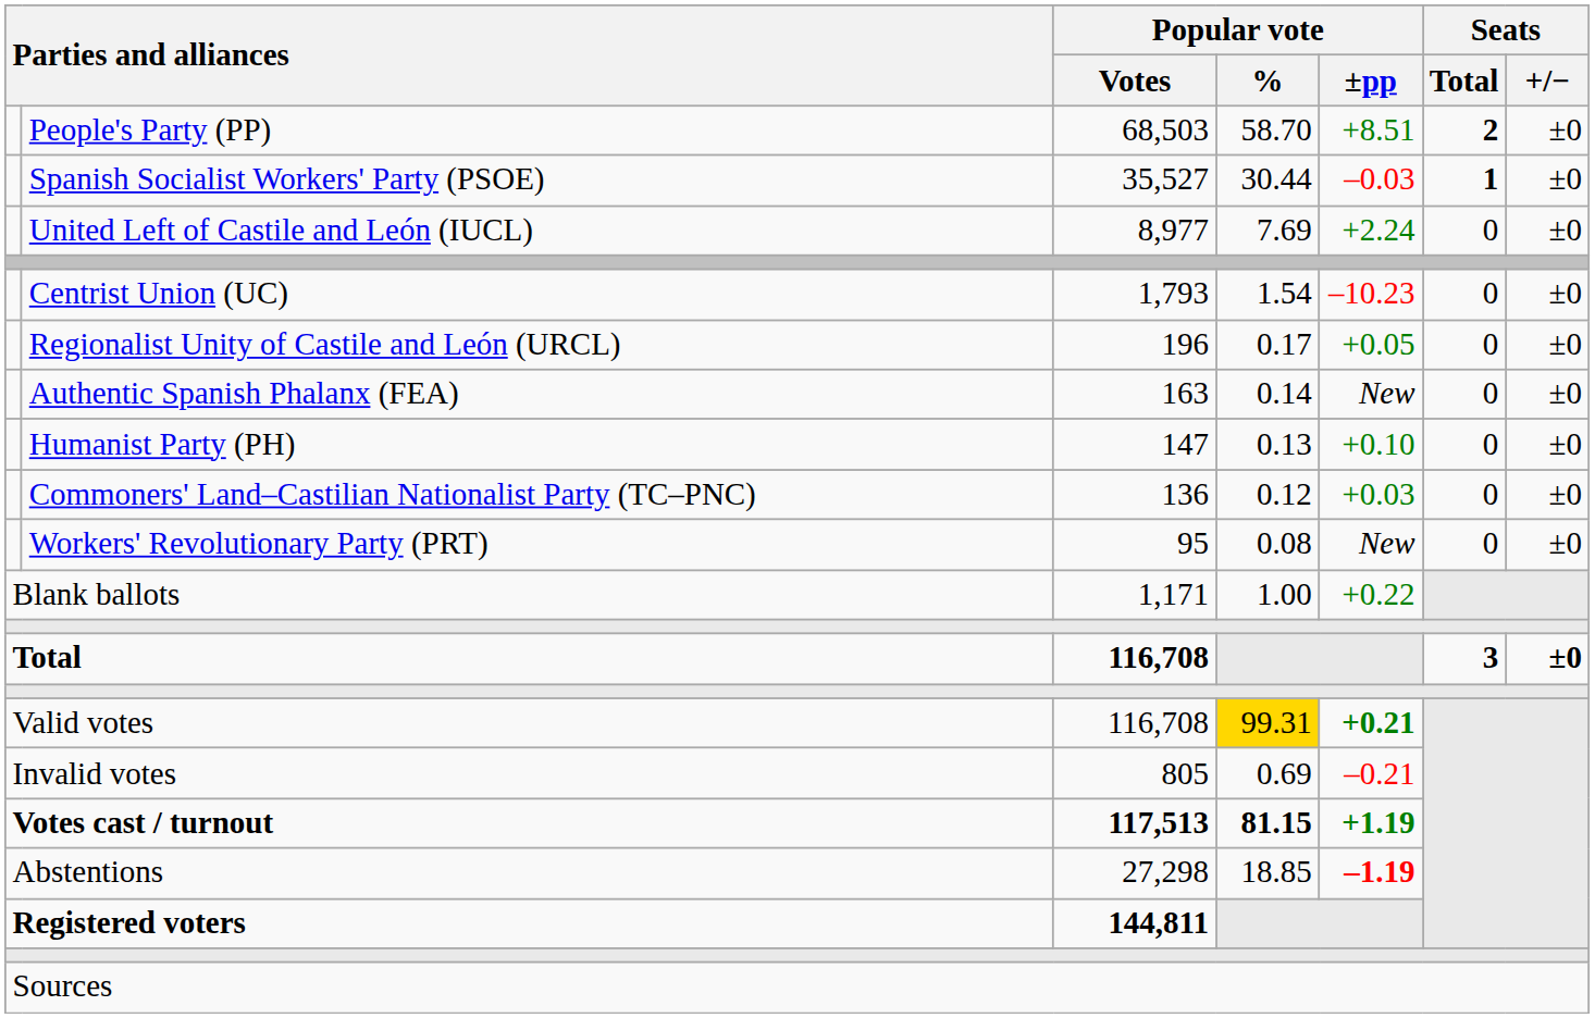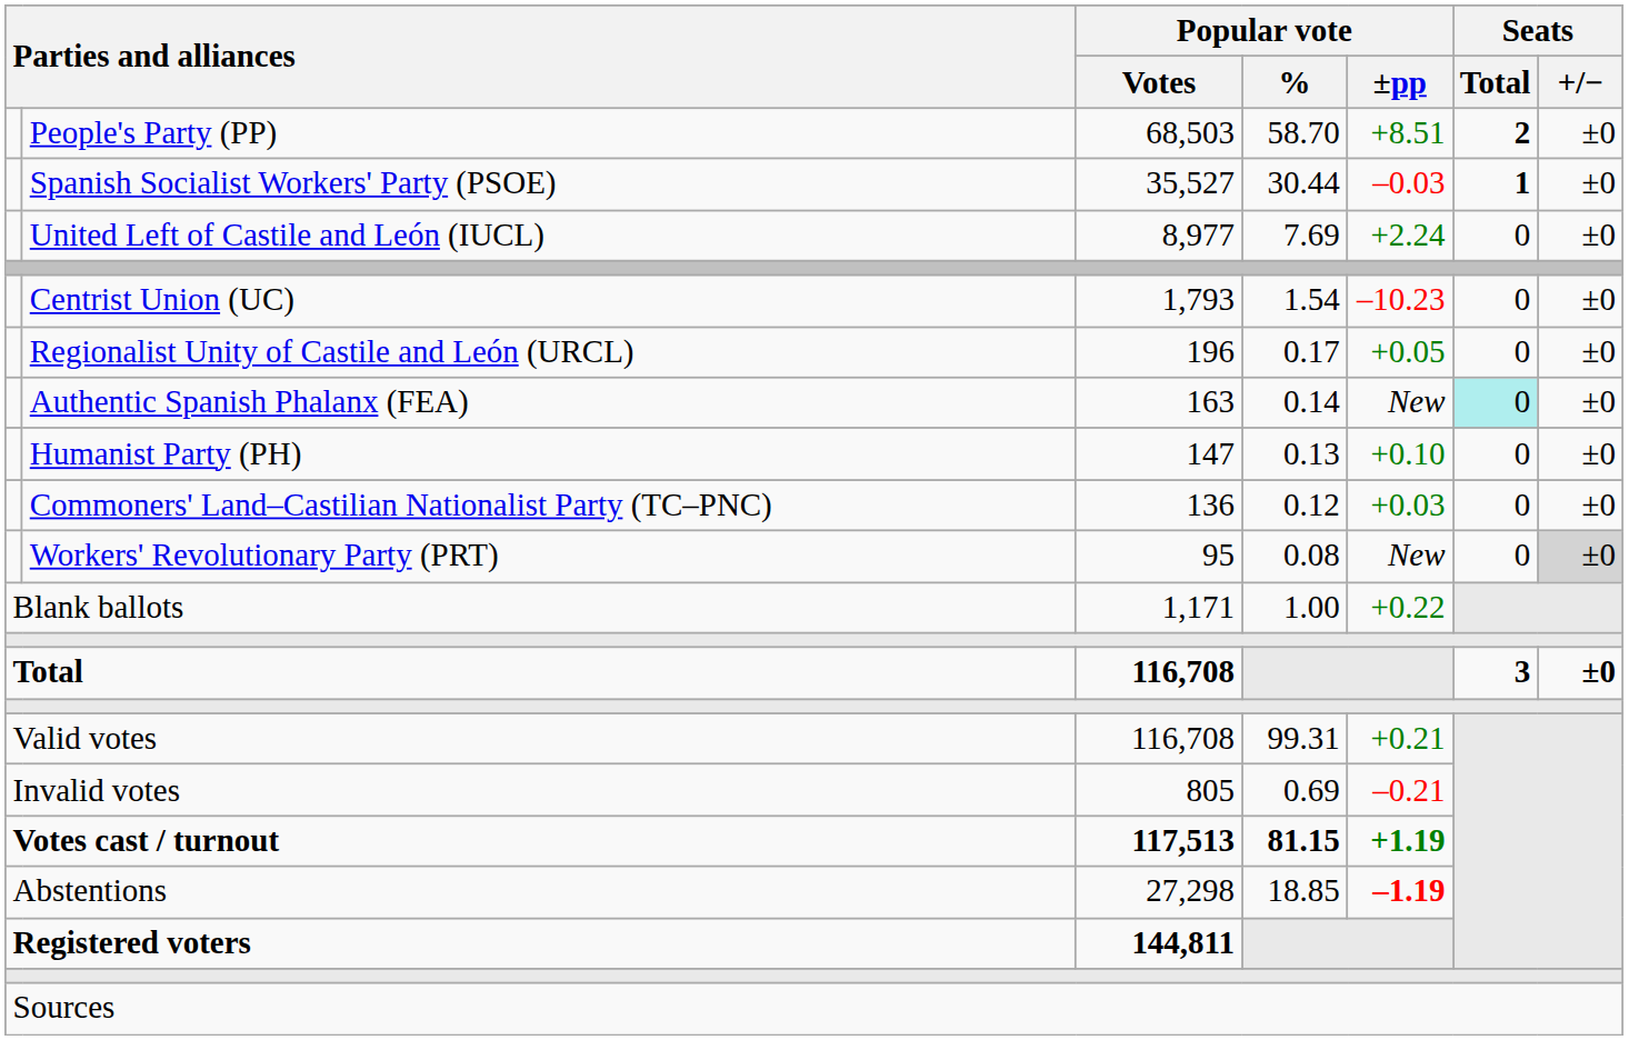Authentic Spanish Phalanx (FEA) | Seats / Total: no background -> paleturquoise background
Workers' Revolutionary Party (PRT) | Seats / +/−: no background -> lightgrey background
Valid votes | Popular vote / %: gold background -> no background
Valid votes | Popular vote / ±pp: bold -> normal
